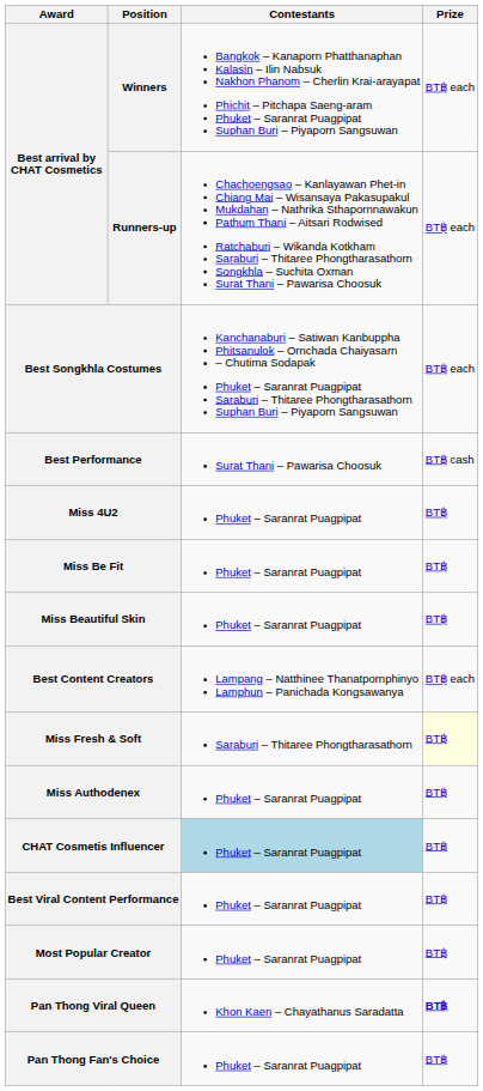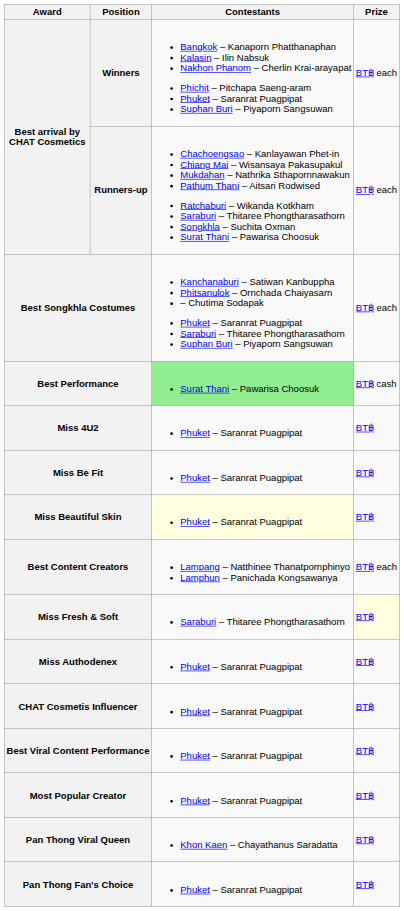Best Performance | Contestants: no background -> lightgreen background
Miss Beautiful Skin | Contestants: no background -> lightyellow background
CHAT Cosmetis Influencer | Contestants: lightblue background -> no background
Pan Thong Viral Queen | Prize: bold -> normal
